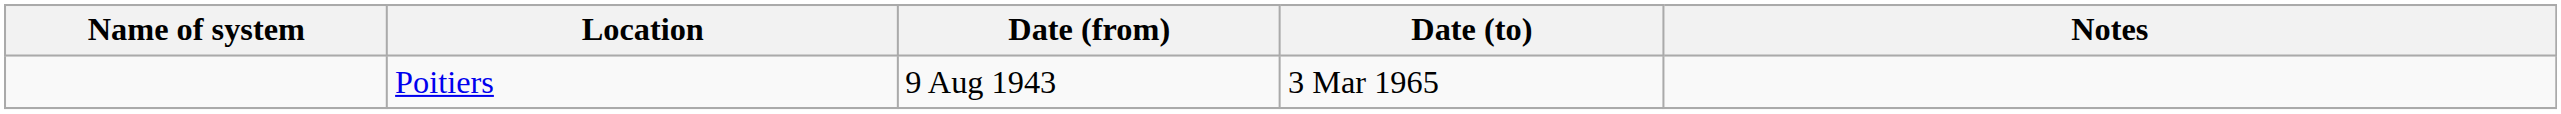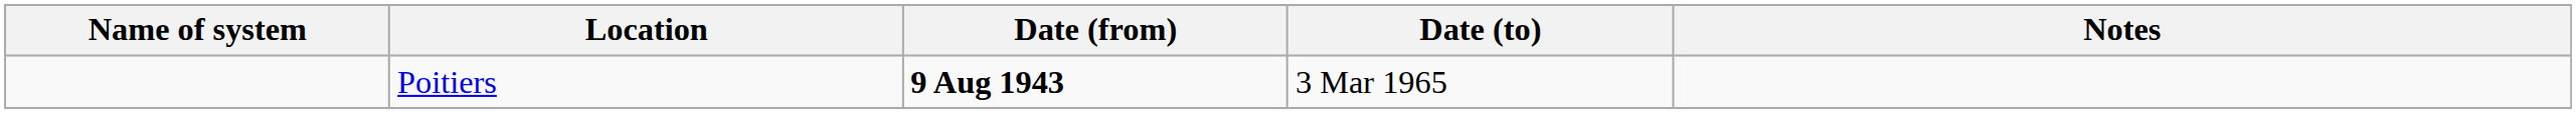Poitiers | Date (from): normal -> bold
